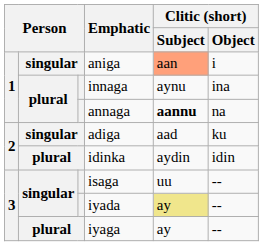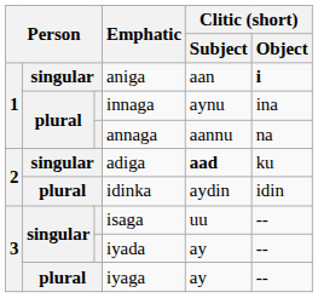aniga | Clitic (short) / Subject: lightsalmon background -> no background
aniga | Clitic (short) / Object: normal -> bold
annaga | Clitic (short) / Subject: bold -> normal
adiga | Clitic (short) / Subject: normal -> bold
iyada | Clitic (short) / Subject: khaki background -> no background
